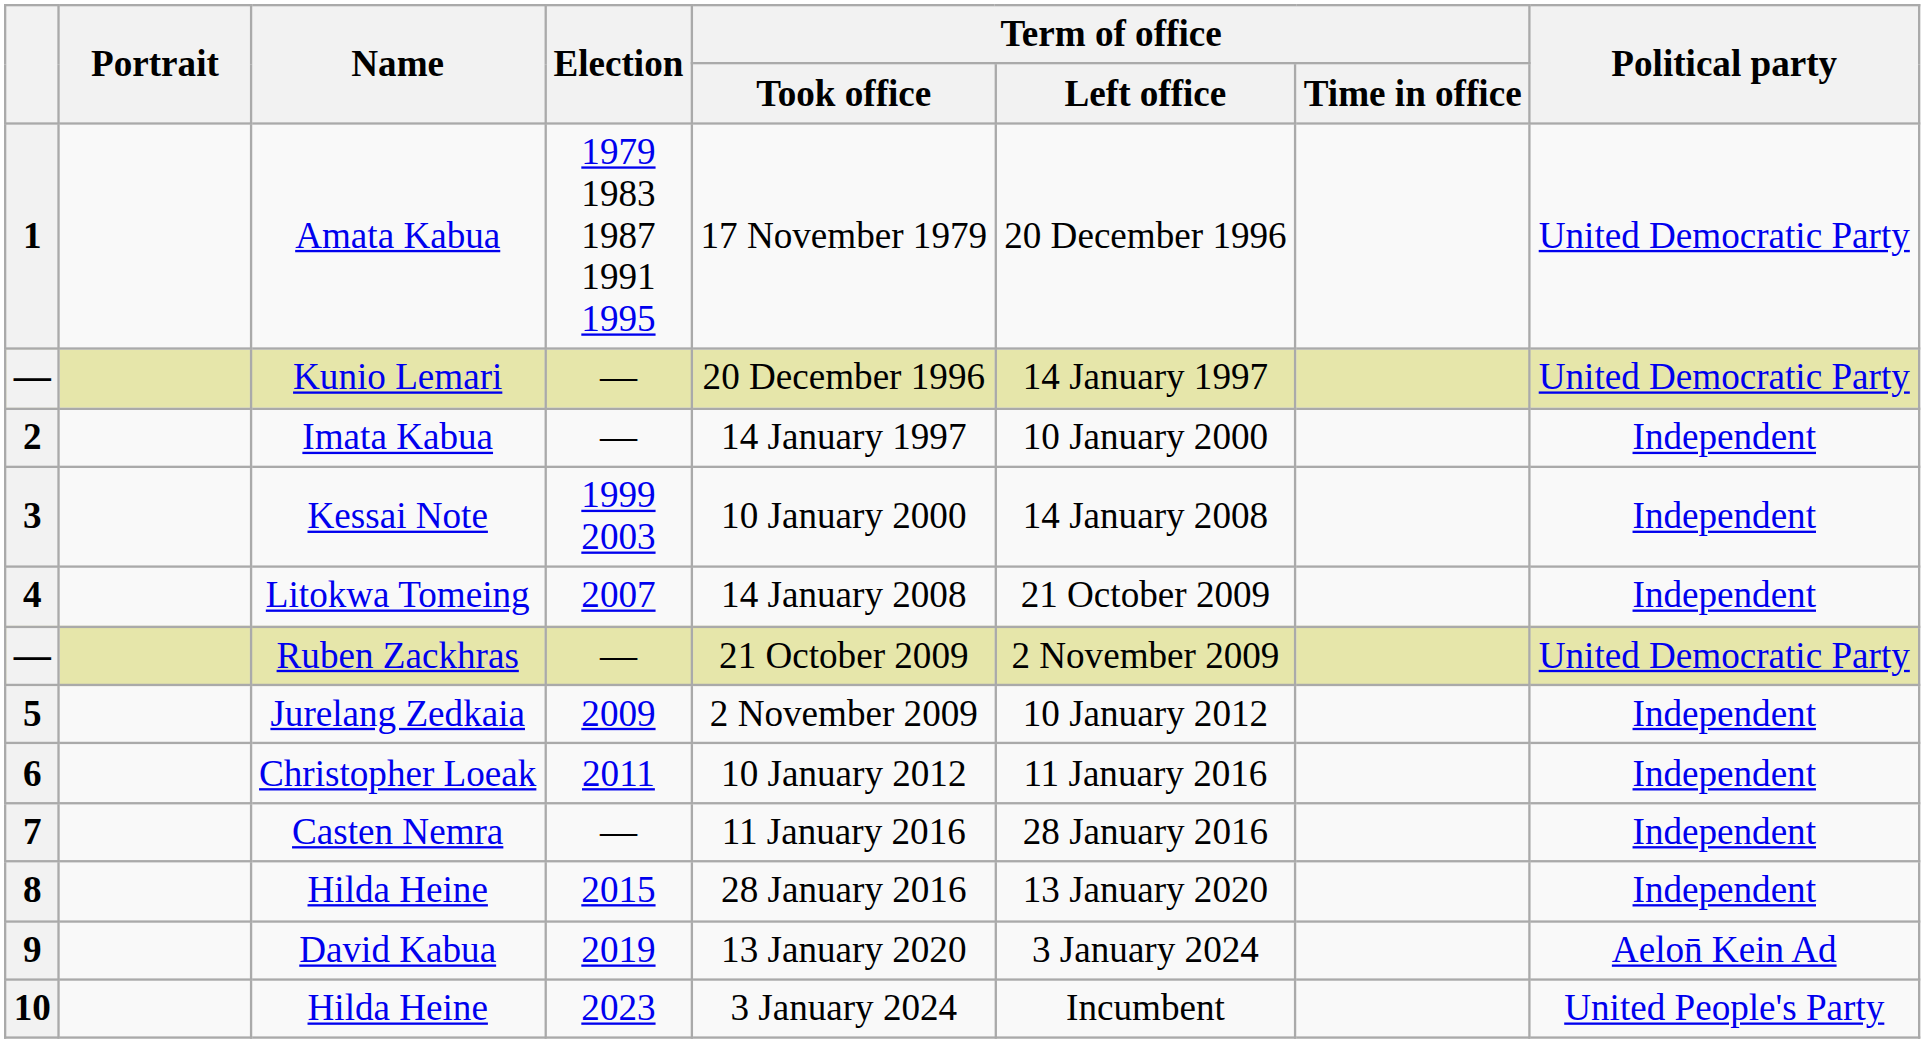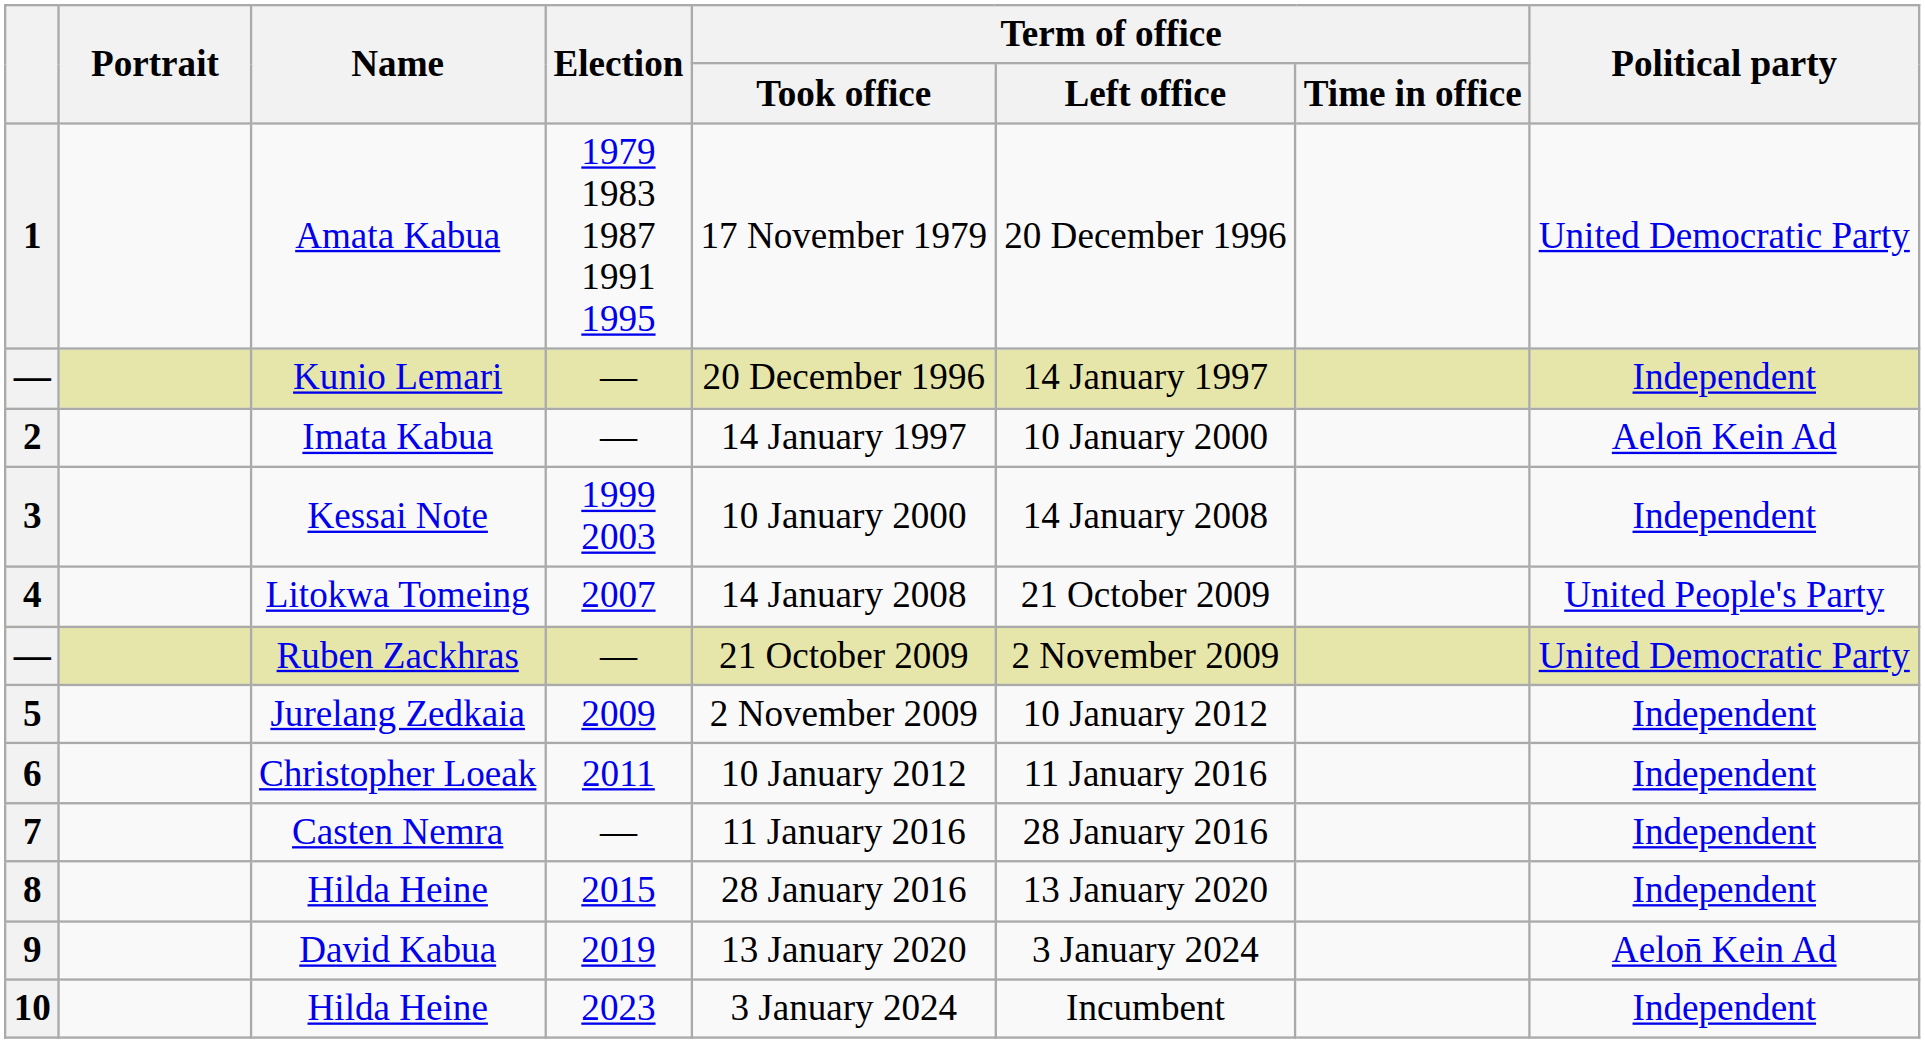— / Kunio Lemari | Political party: United Democratic Party -> Independent
2 | Political party: Independent -> Aelon̄ Kein Ad
4 | Political party: Independent -> United People's Party
10 | Political party: United People's Party -> Independent
